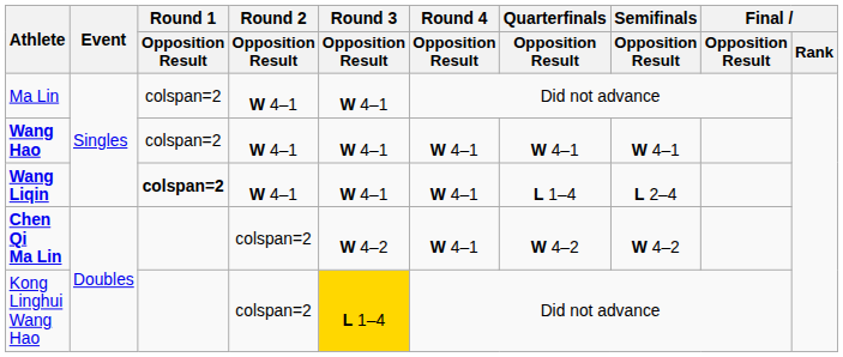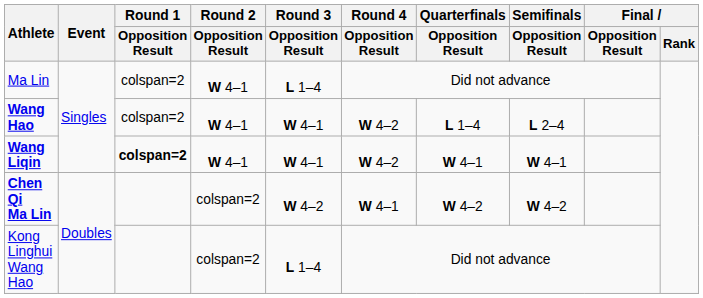Ma Lin | Round 3 / Opposition Result: W 4–1 -> L 1–4
Wang Hao | Round 4 / Opposition Result: W 4–1 -> W 4–2
Wang Hao | Quarterfinals / Opposition Result: W 4–1 -> L 1–4
Wang Hao | Semifinals / Opposition Result: W 4–1 -> L 2–4
Wang Liqin | Round 4 / Opposition Result: W 4–1 -> W 4–2
Wang Liqin | Quarterfinals / Opposition Result: L 1–4 -> W 4–1
Wang Liqin | Semifinals / Opposition Result: L 2–4 -> W 4–1
Kong Linghui Wang Hao | Round 3 / Opposition Result: gold background -> no background
